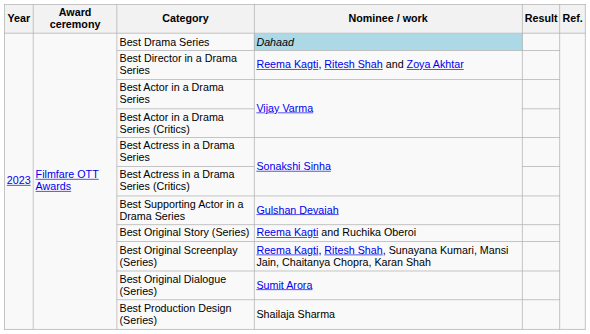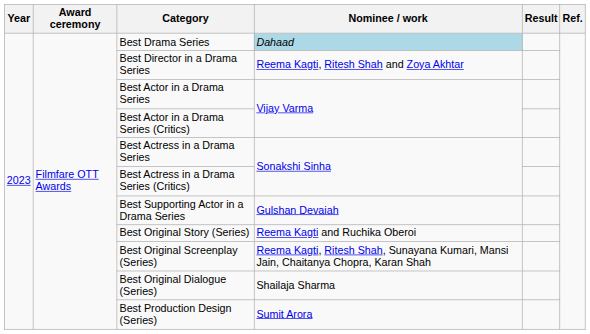Best Original Dialogue (Series) | Nominee / work: Sumit Arora -> Shailaja Sharma
Best Production Design (Series) | Nominee / work: Shailaja Sharma -> Sumit Arora
